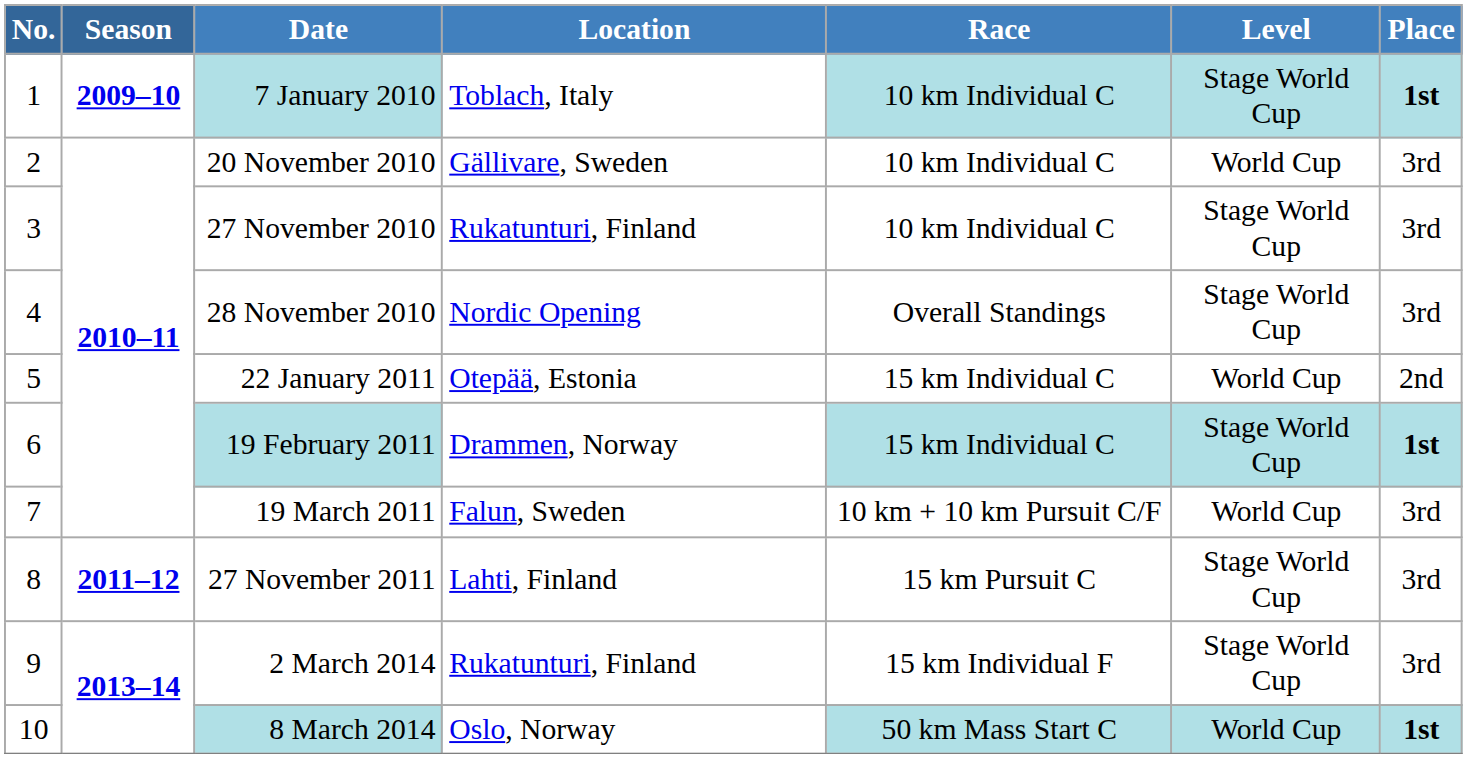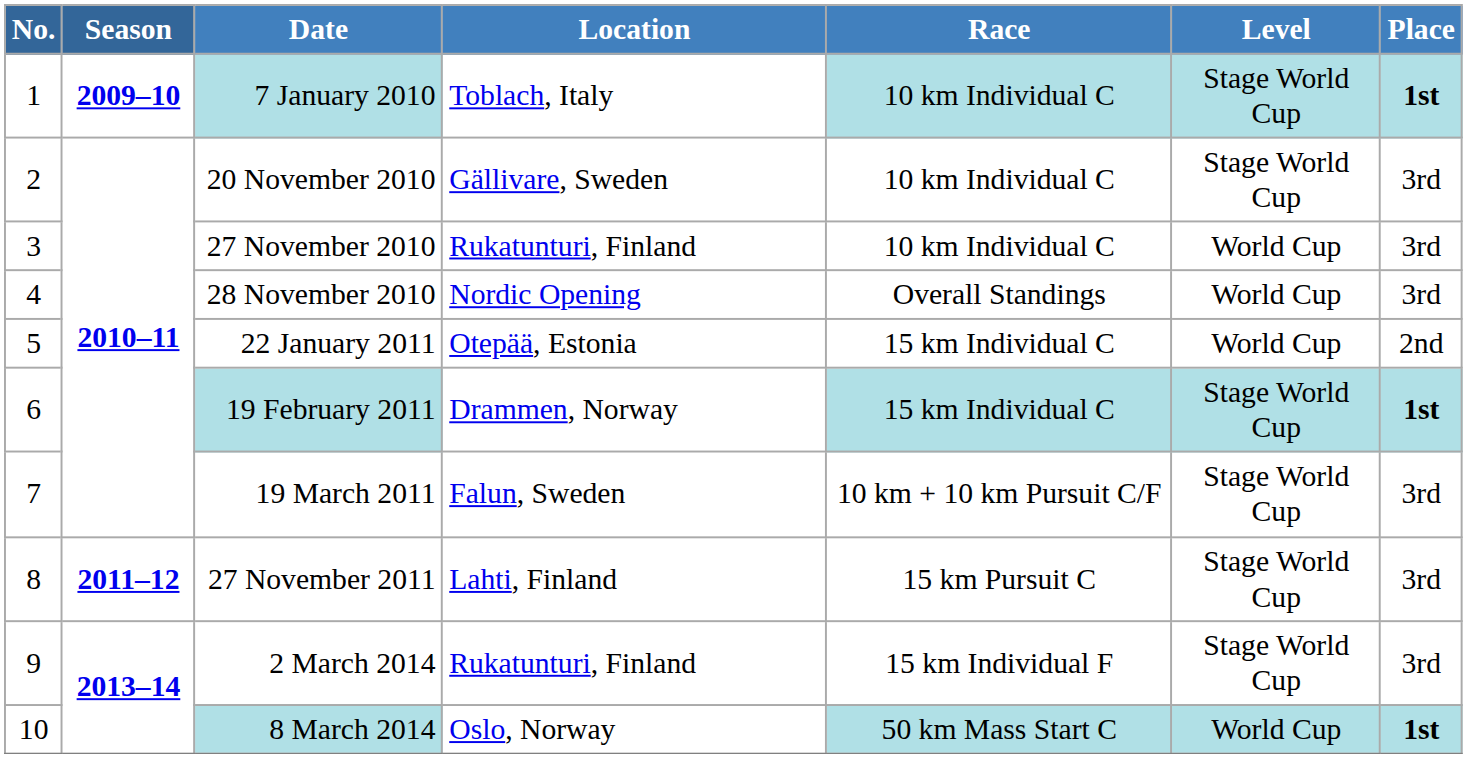20 November 2010 | Level: World Cup -> Stage World Cup
27 November 2010 | Level: Stage World Cup -> World Cup
28 November 2010 | Level: Stage World Cup -> World Cup
19 March 2011 | Level: World Cup -> Stage World Cup
